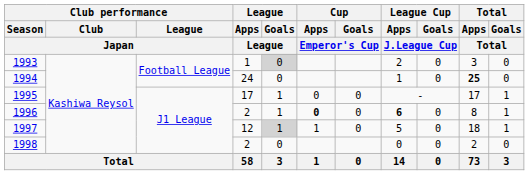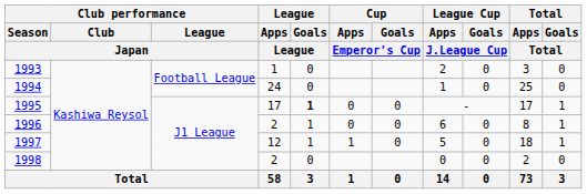1993 | League / Goals / League: lightgrey background -> no background
1994 | Total / Apps / Total: bold -> normal
1995 | League / Goals / League: normal -> bold
1996 | Cup / Apps / Emperor's Cup: bold -> normal
1996 | League Cup / Apps / J.League Cup: bold -> normal
1997 | League / Goals / League: lightgrey background -> no background
